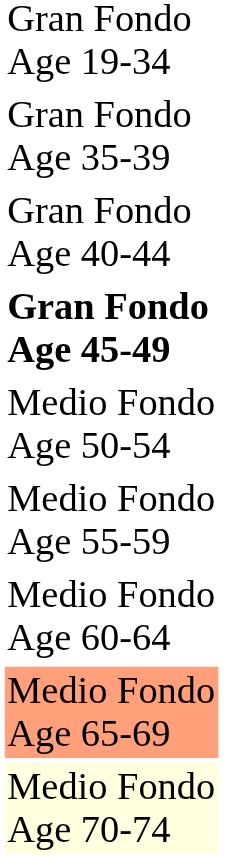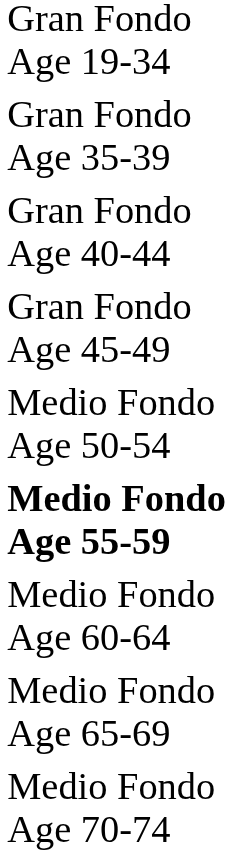Gran Fondo Age 45-49 | column 1: bold -> normal
Medio Fondo Age 55-59 | column 1: normal -> bold
Medio Fondo Age 65-69 | column 1: lightsalmon background -> no background
Medio Fondo Age 70-74 | column 1: lightyellow background -> no background
